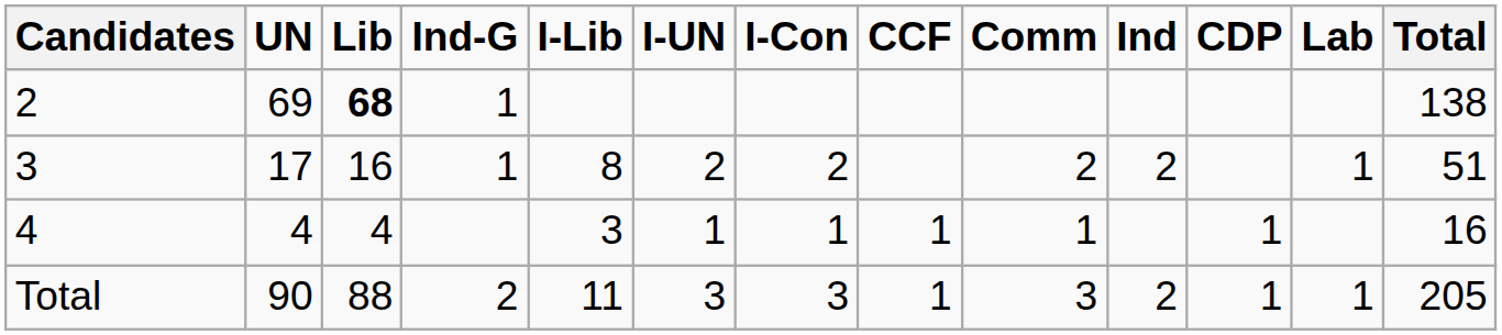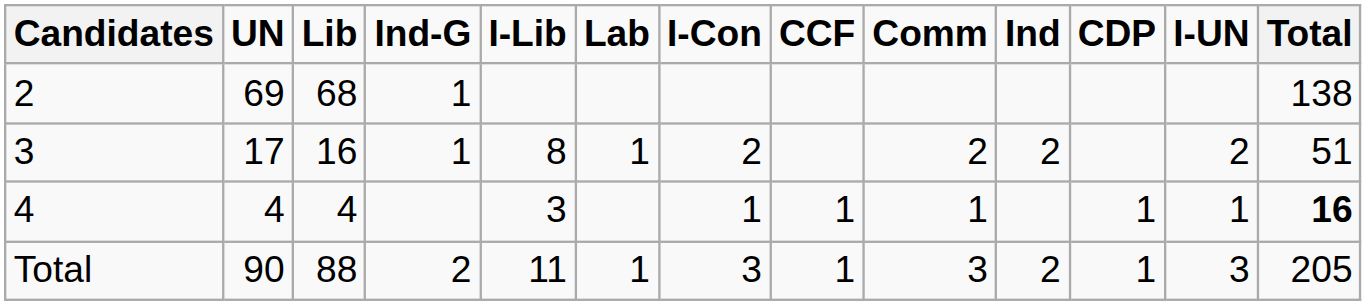columns swapped: I-UN <-> Lab
row 2 | Lib: bold -> normal
row 4 | Total: normal -> bold
